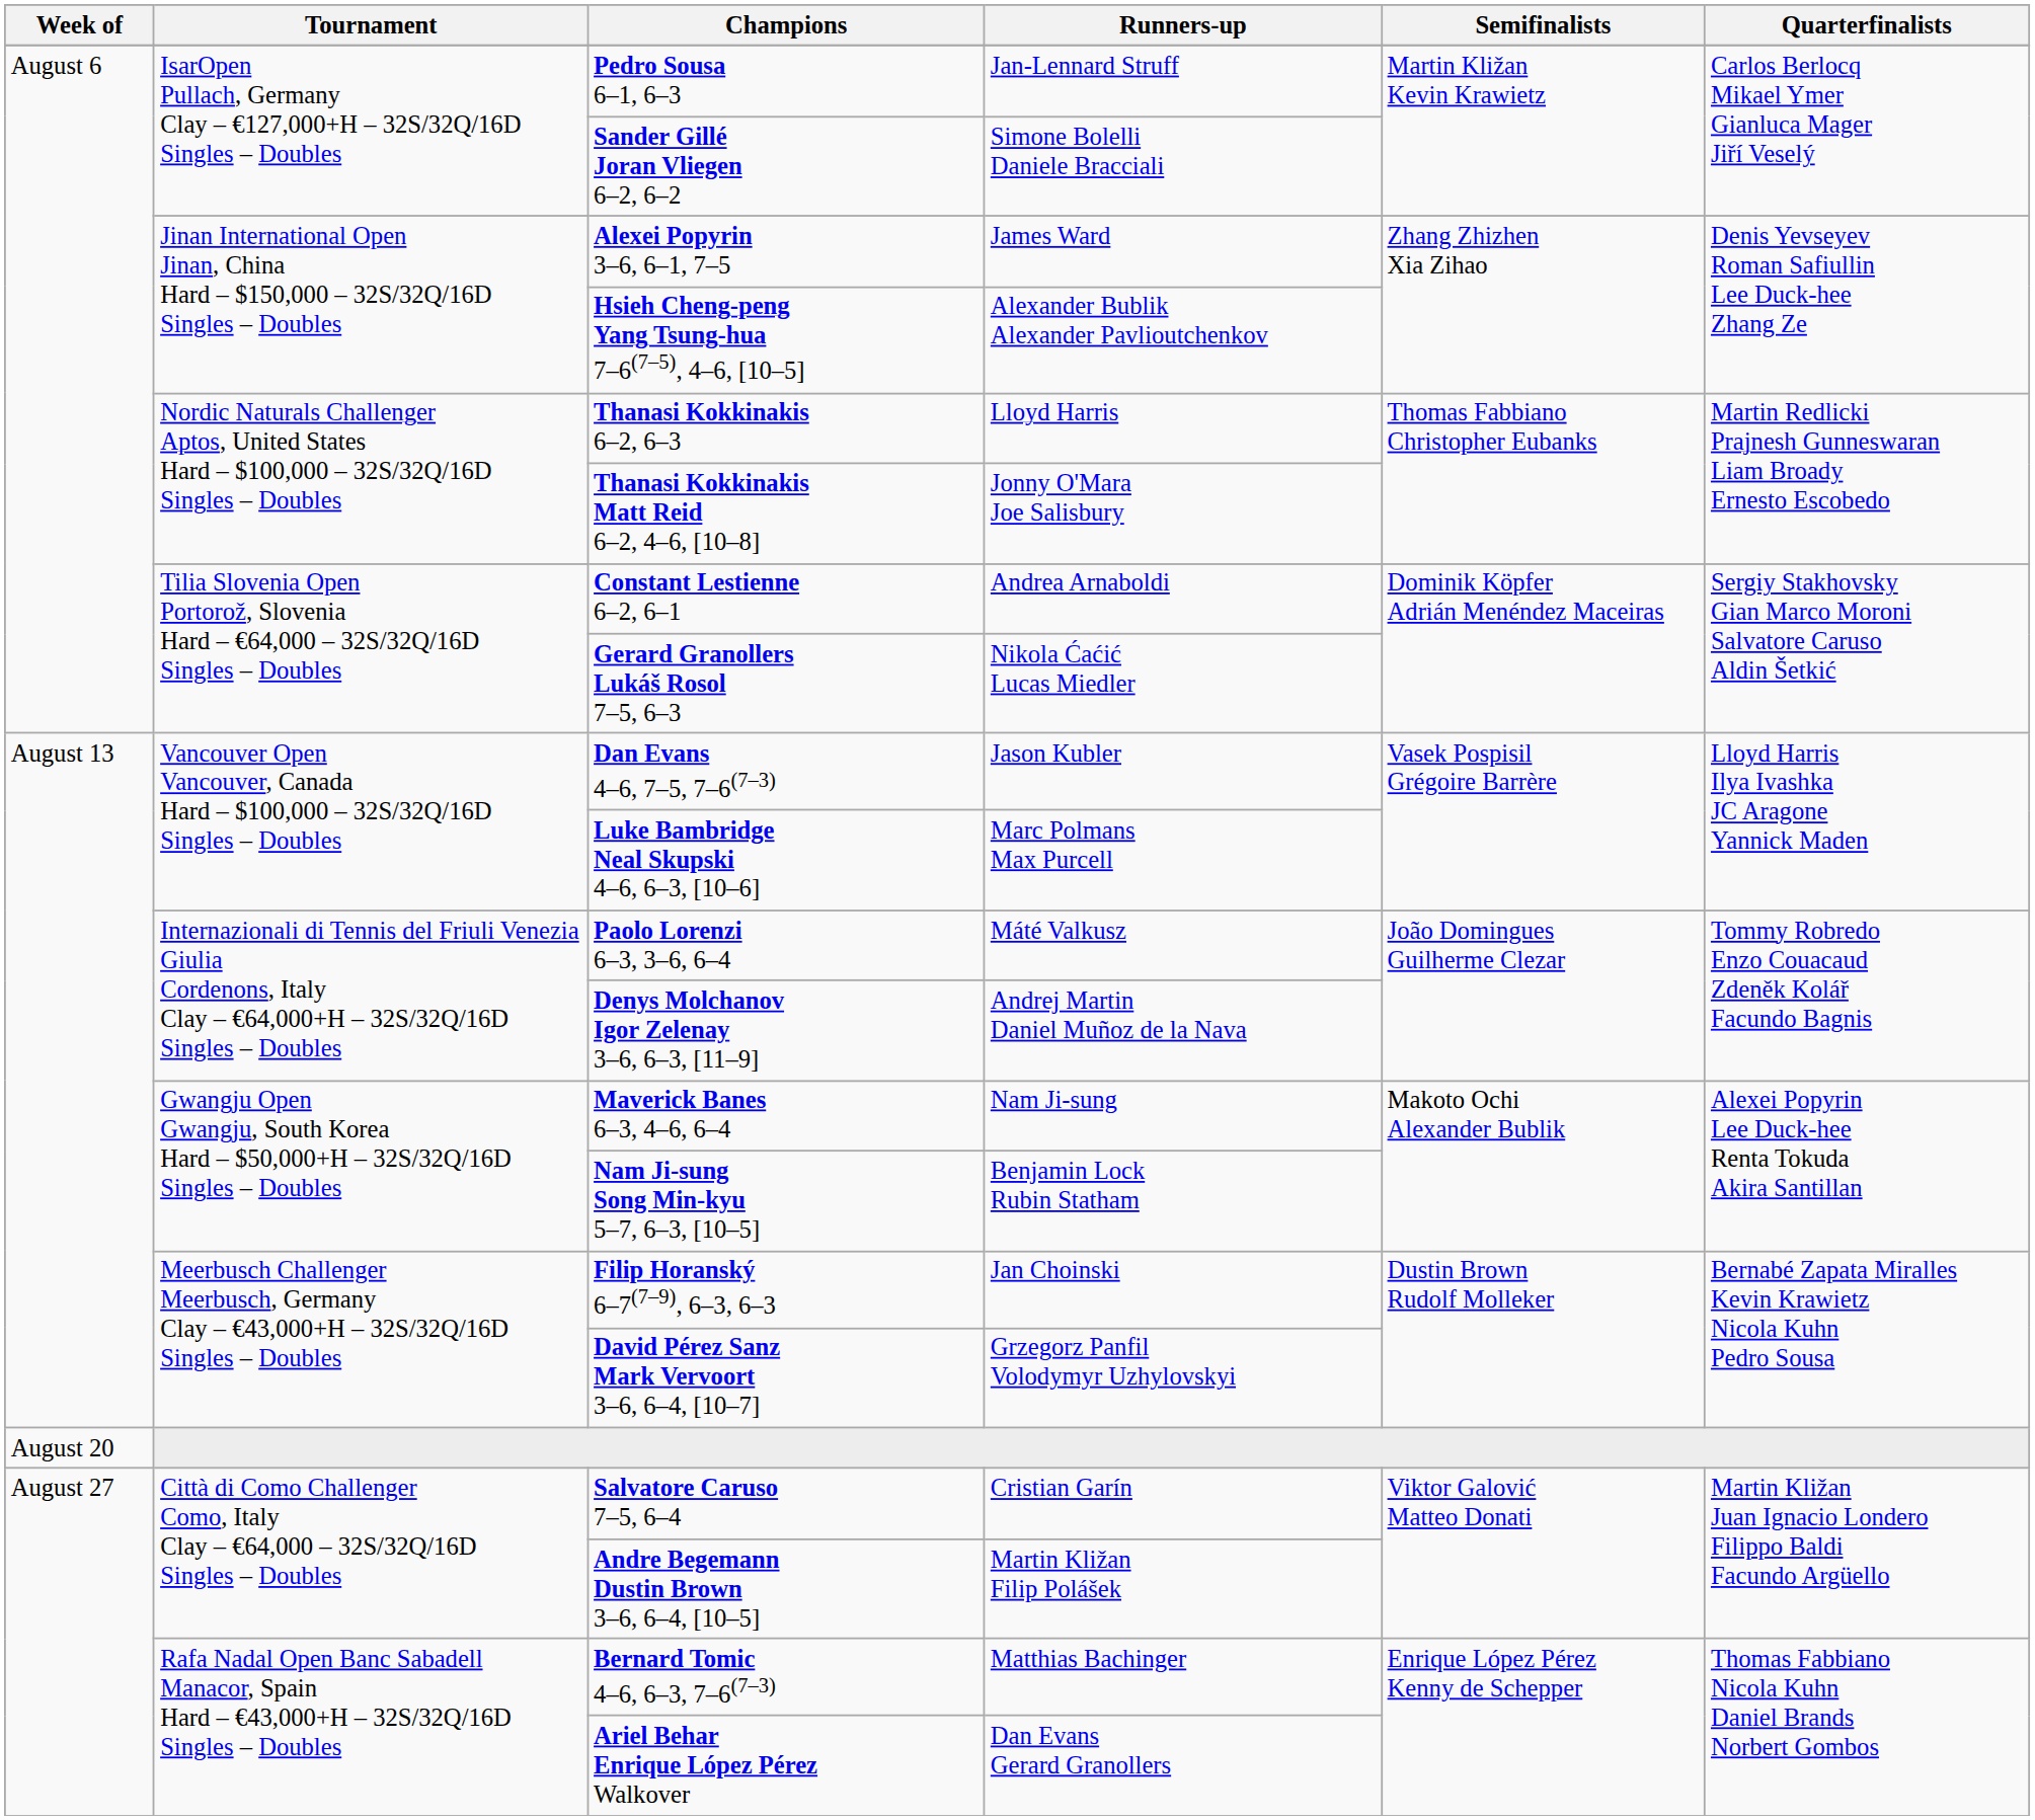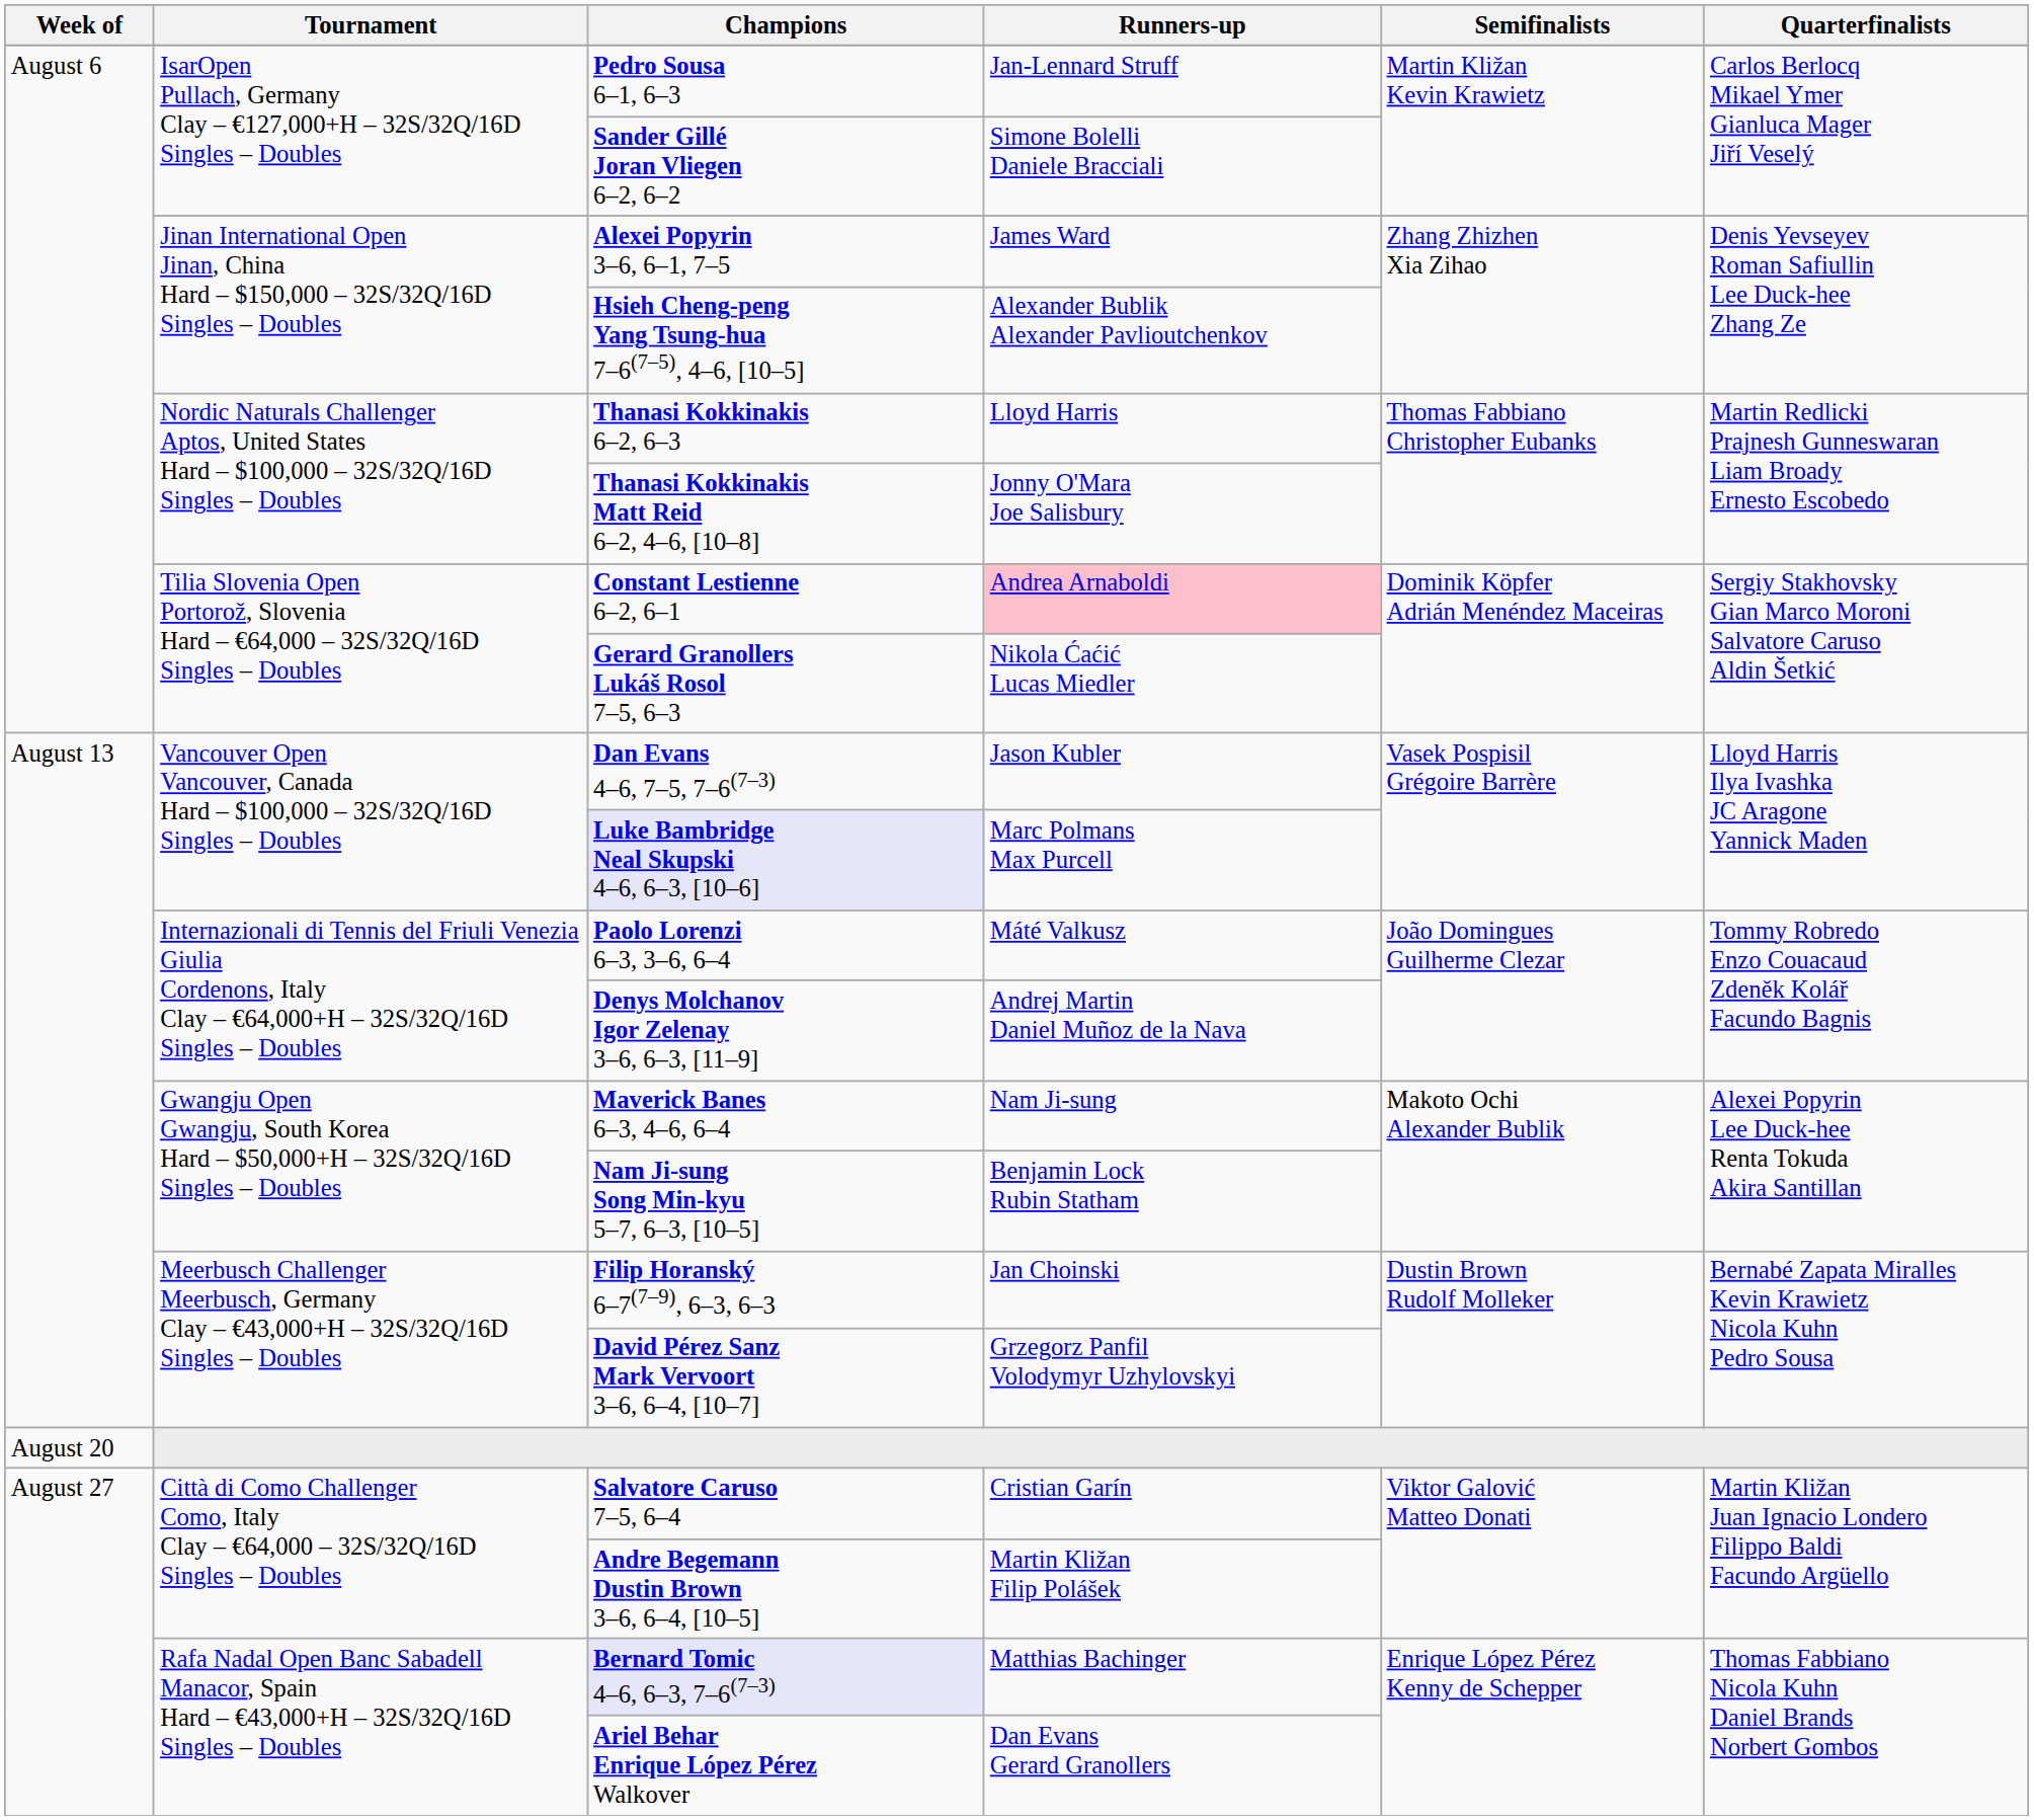Constant Lestienne 6–2, 6–1 | Runners-up: no background -> pink background
Luke Bambridge Neal Skupski 4–6, 6–3, [10–6] | Champions: no background -> lavender background
Bernard Tomic 4–6, 6–3, 7–6(7–3) | Champions: no background -> lavender background
